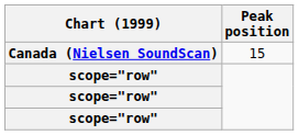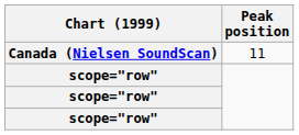Canada (Nielsen SoundScan) | Peak position: 15 -> 11
